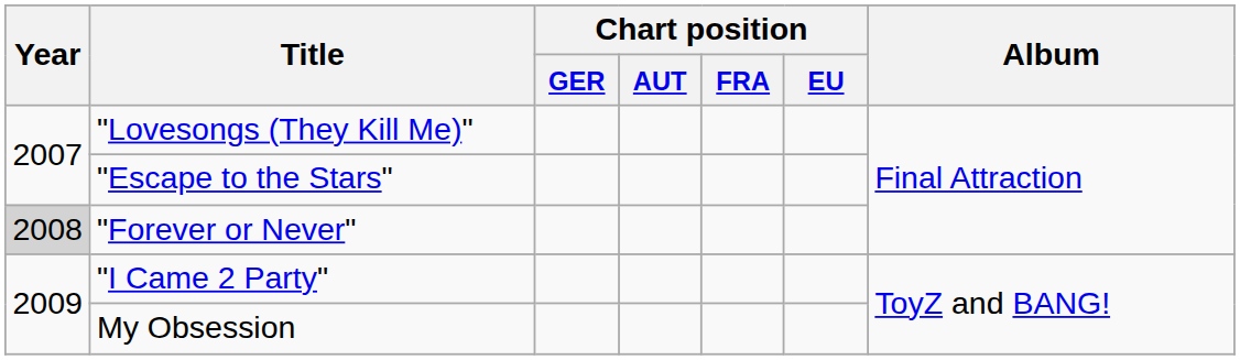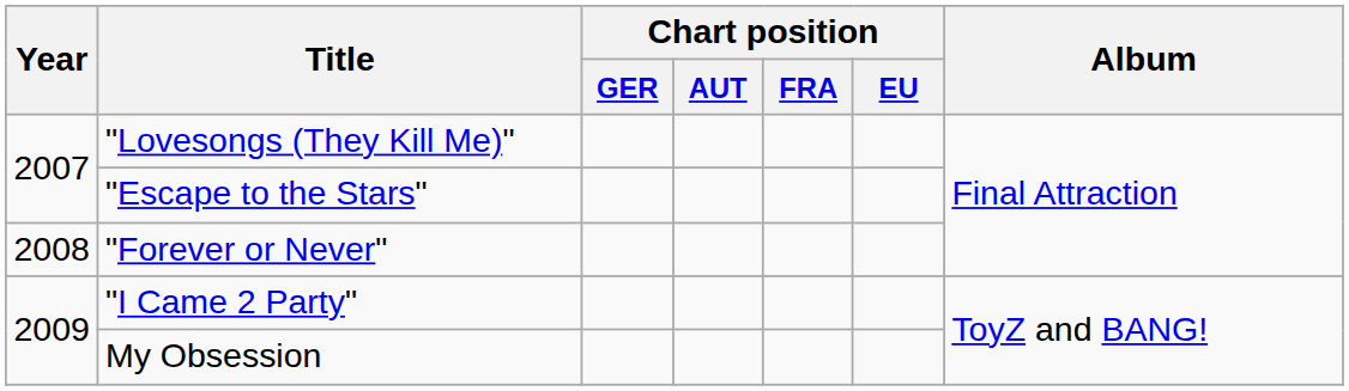"Forever or Never" | Year: lightgrey background -> no background
